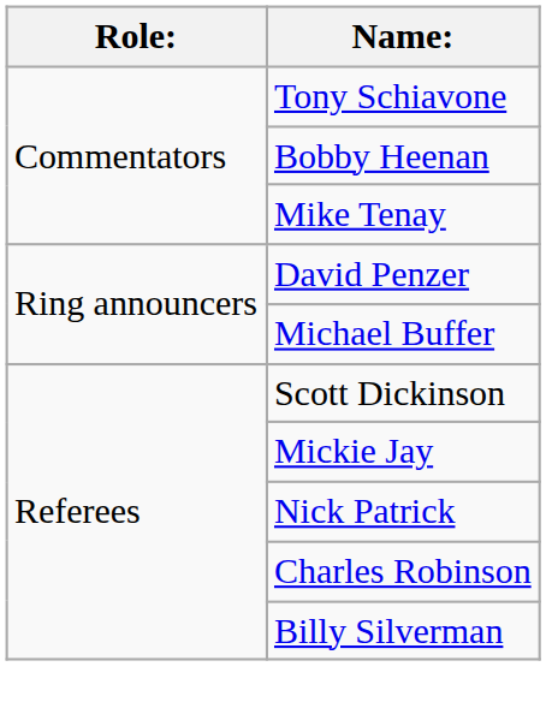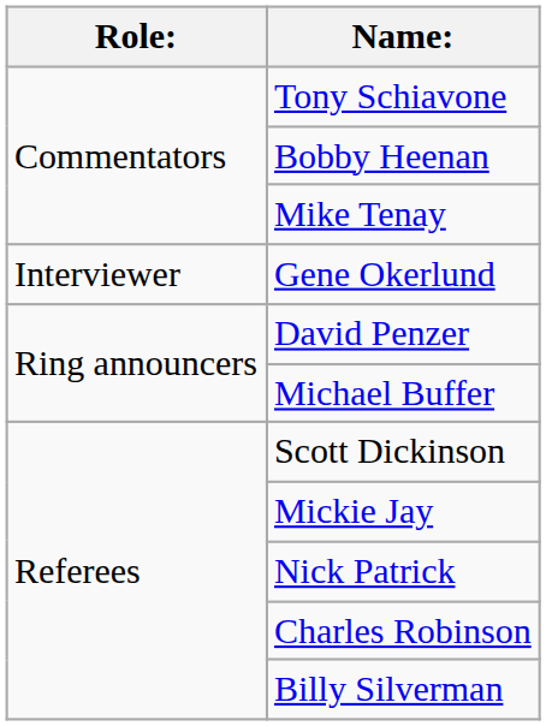+ row: Interviewer | Gene Okerlund
